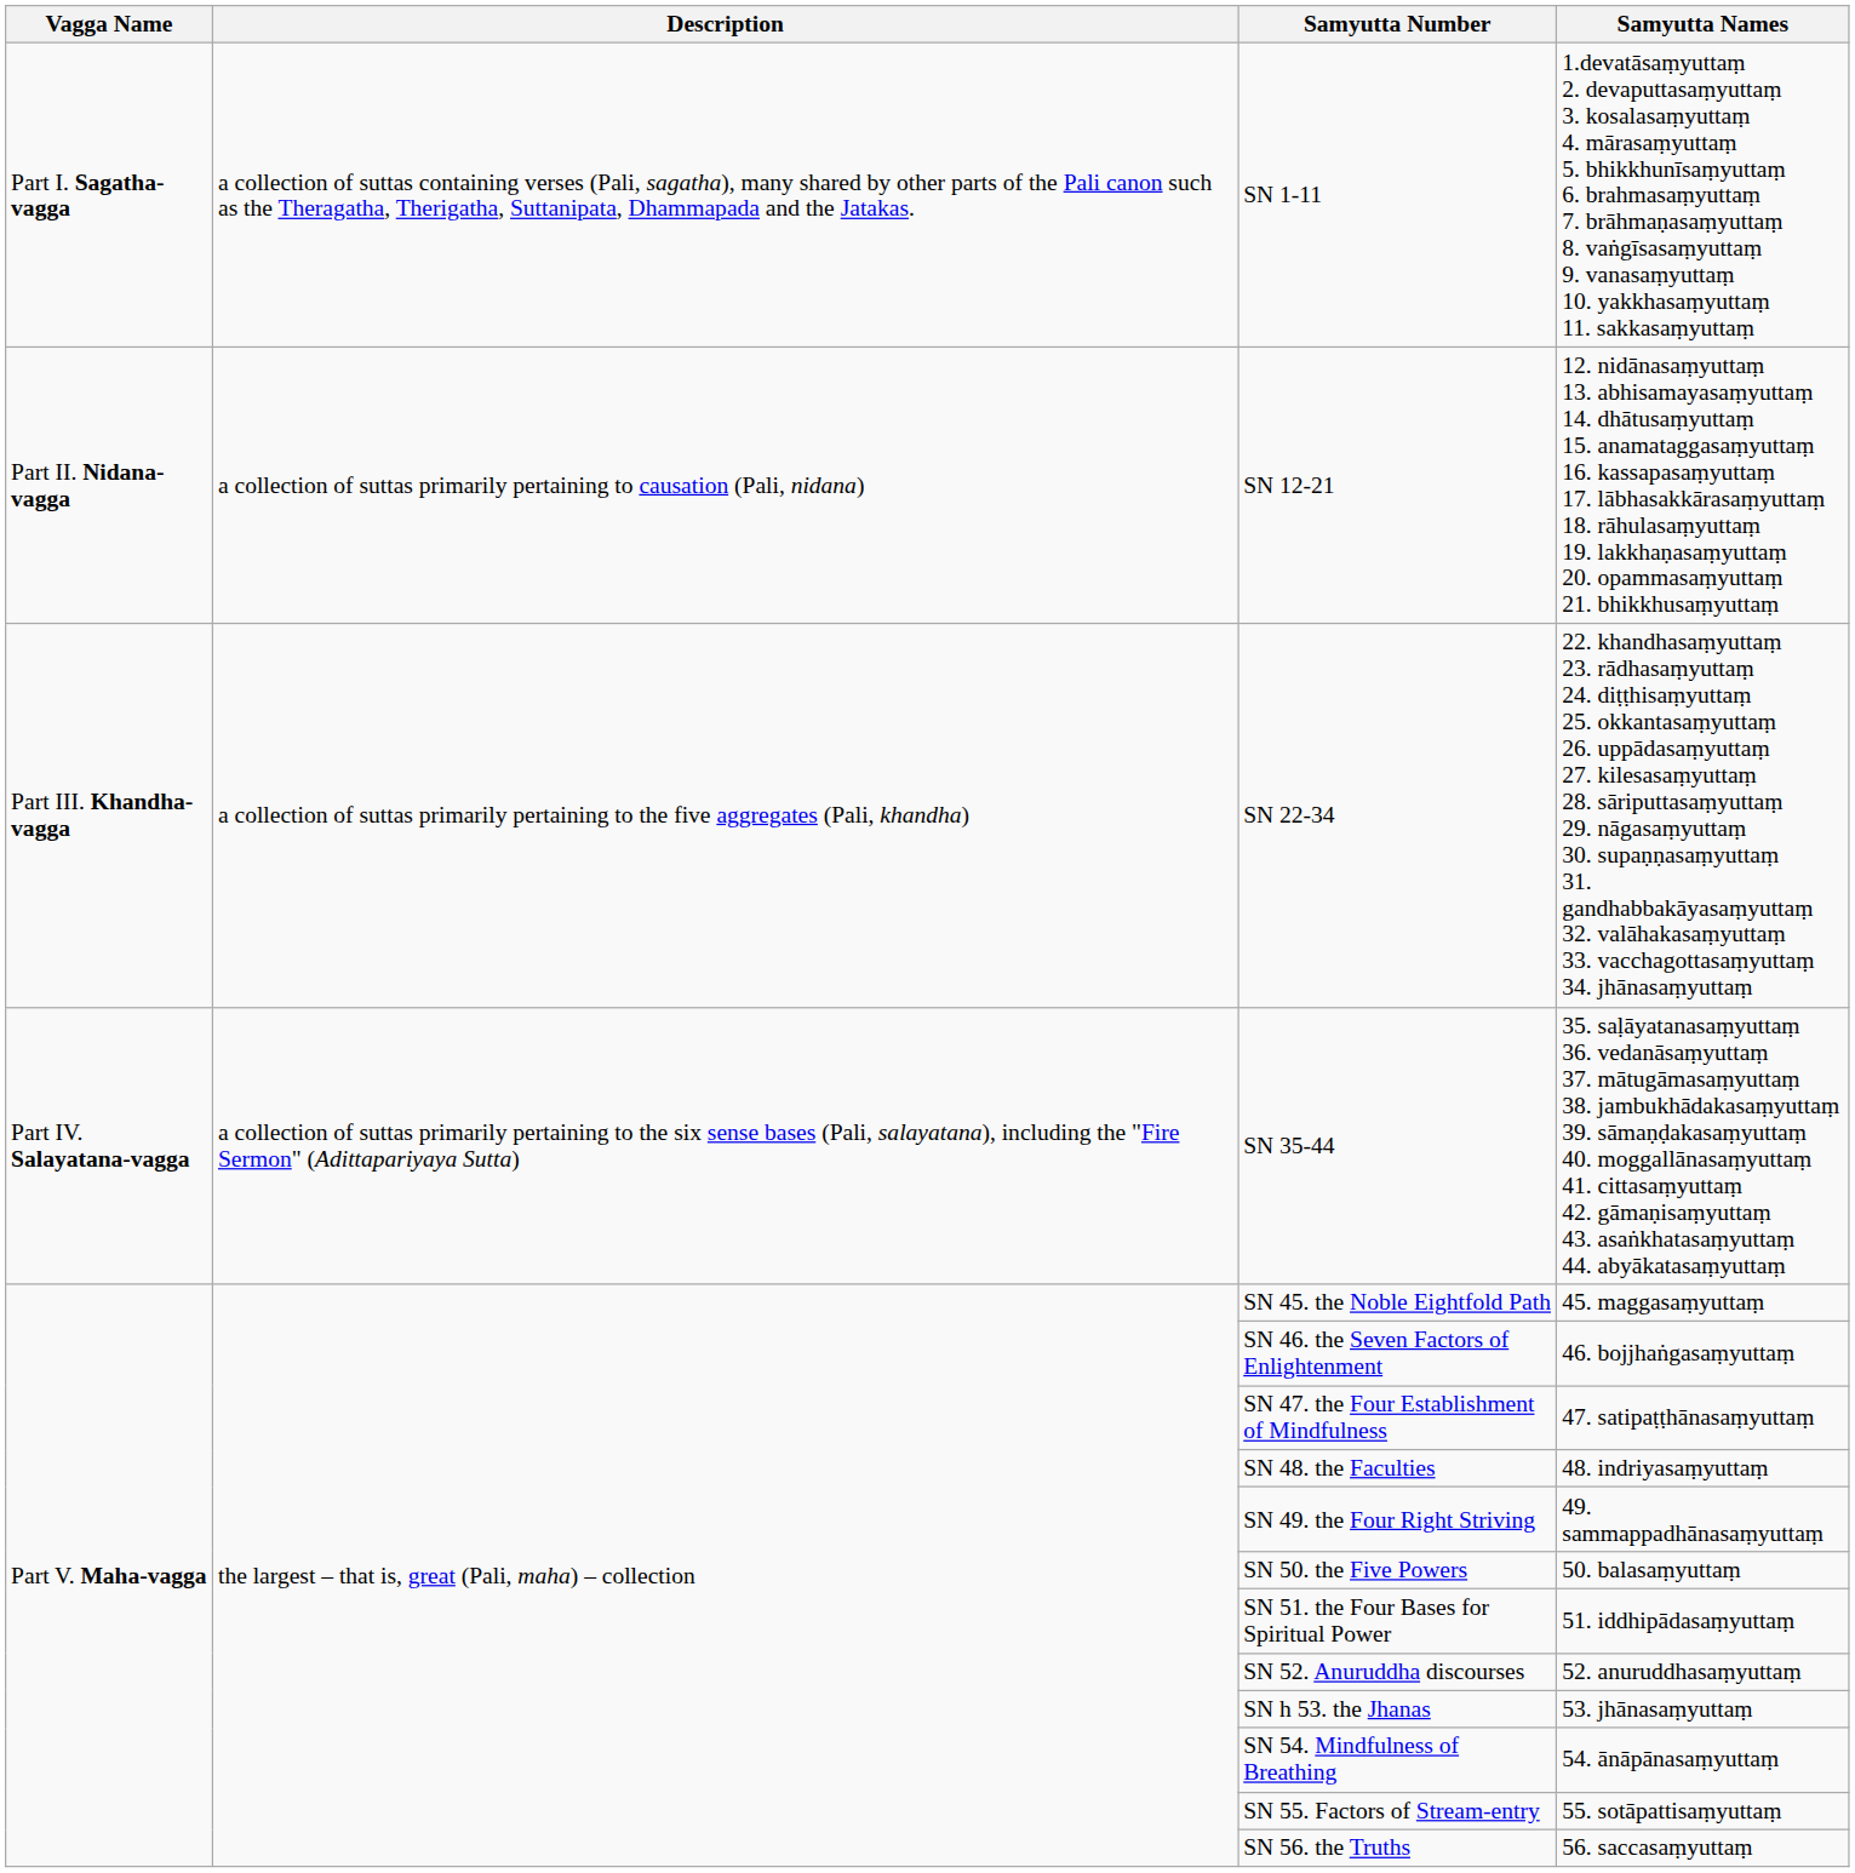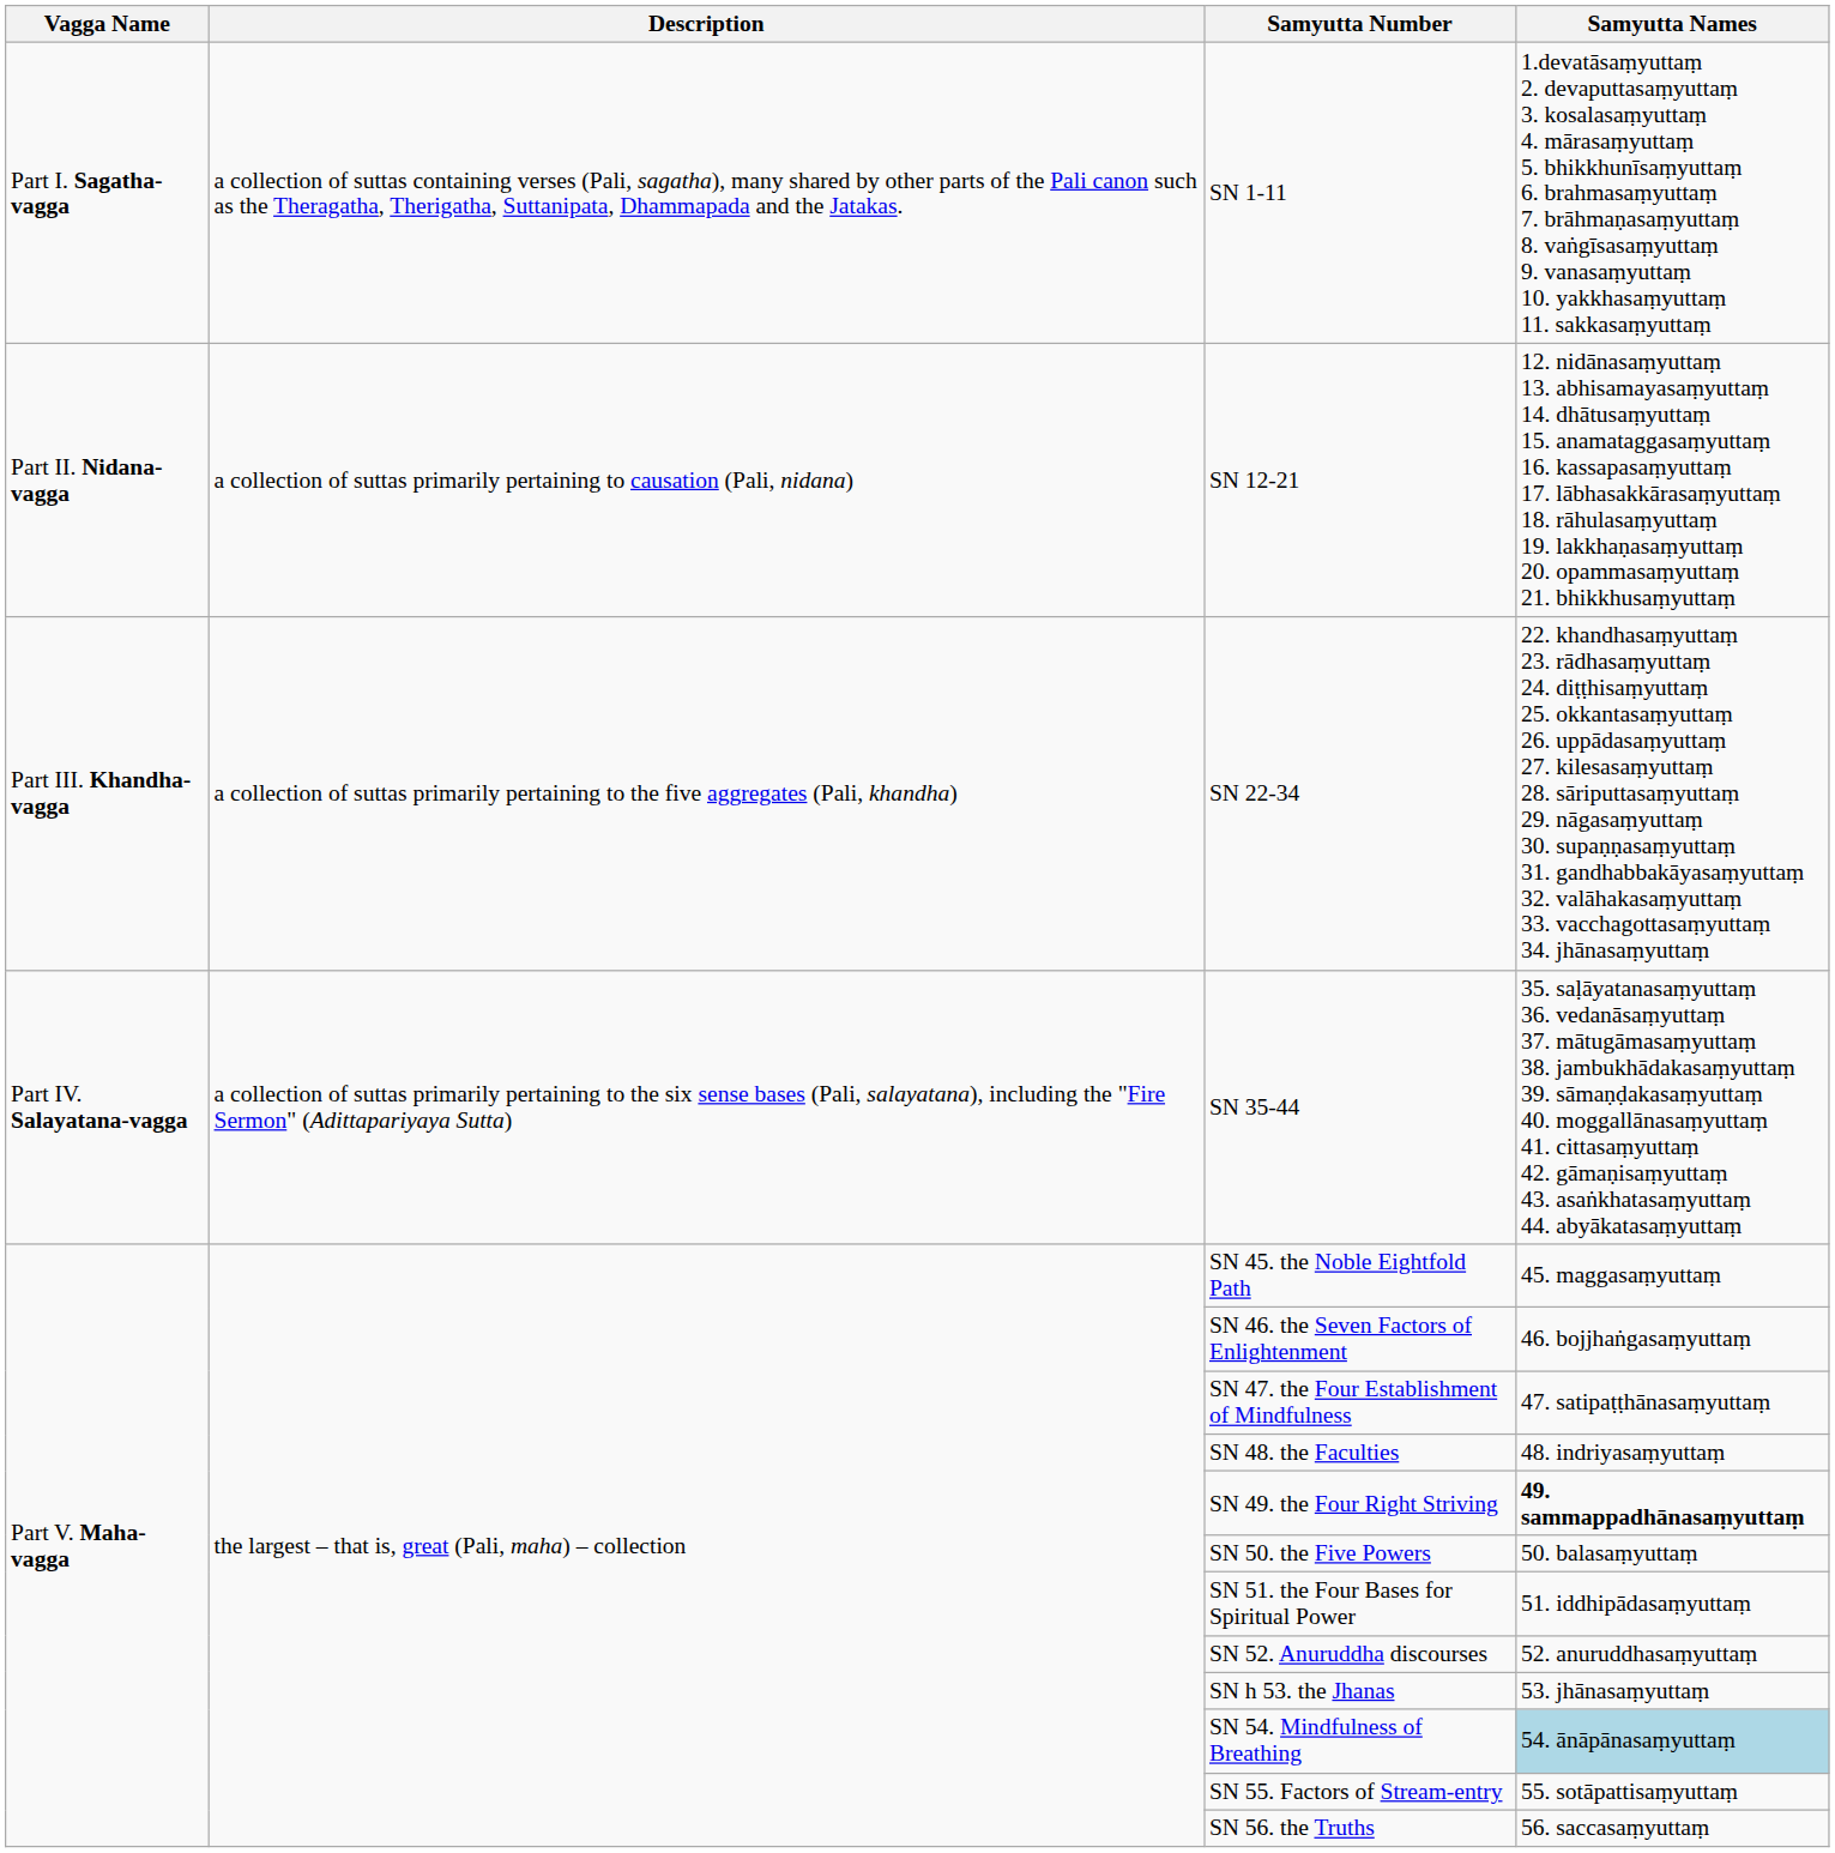SN 49. the Four Right Striving | Samyutta Names: normal -> bold
SN 54. Mindfulness of Breathing | Samyutta Names: no background -> lightblue background
